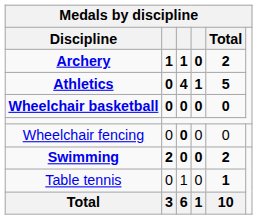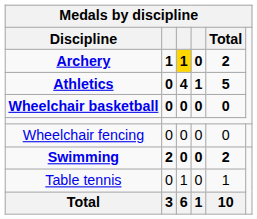Archery | column 3: no background -> gold background
Wheelchair fencing | column 3: bold -> normal
Table tennis | Total: bold -> normal
